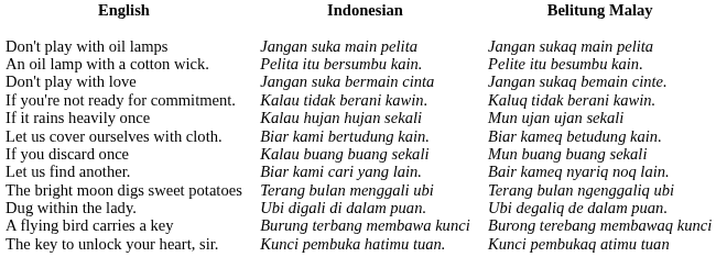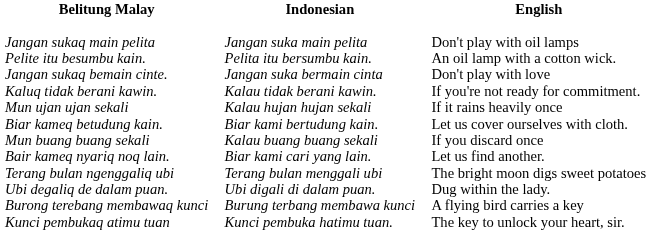columns swapped: Belitung Malay <-> English
